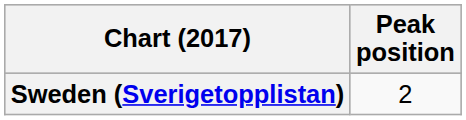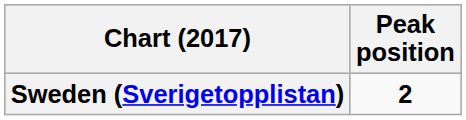Sweden (Sverigetopplistan) | Peak position: normal -> bold
